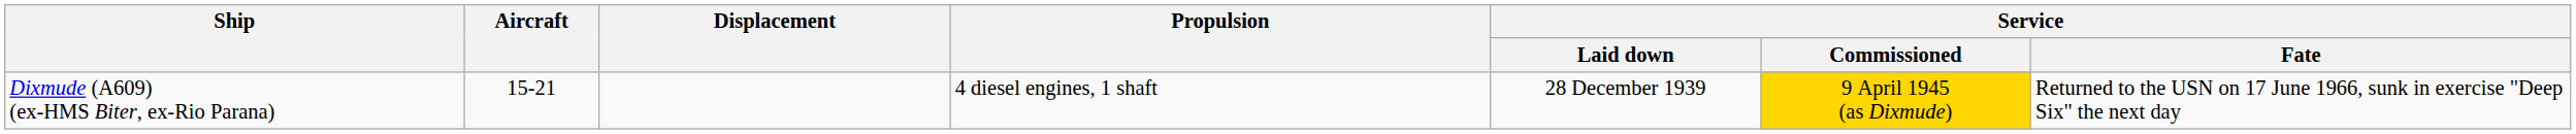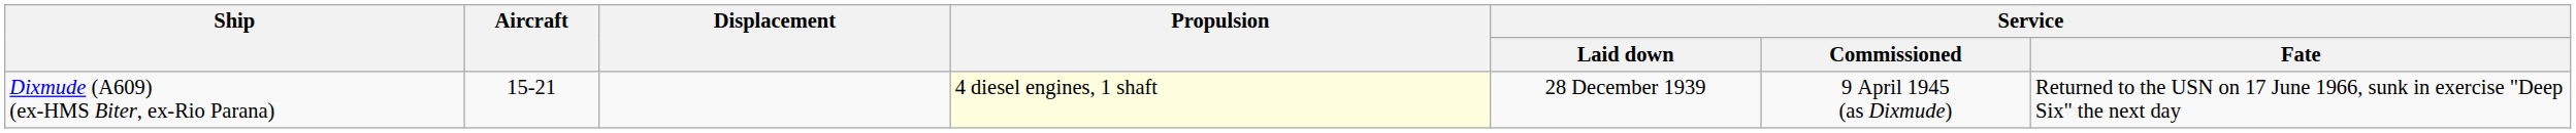Dixmude (A609) (ex-HMS Biter, ex-Rio Parana) | Propulsion: no background -> lightyellow background
Dixmude (A609) (ex-HMS Biter, ex-Rio Parana) | Service / Commissioned: gold background -> no background
